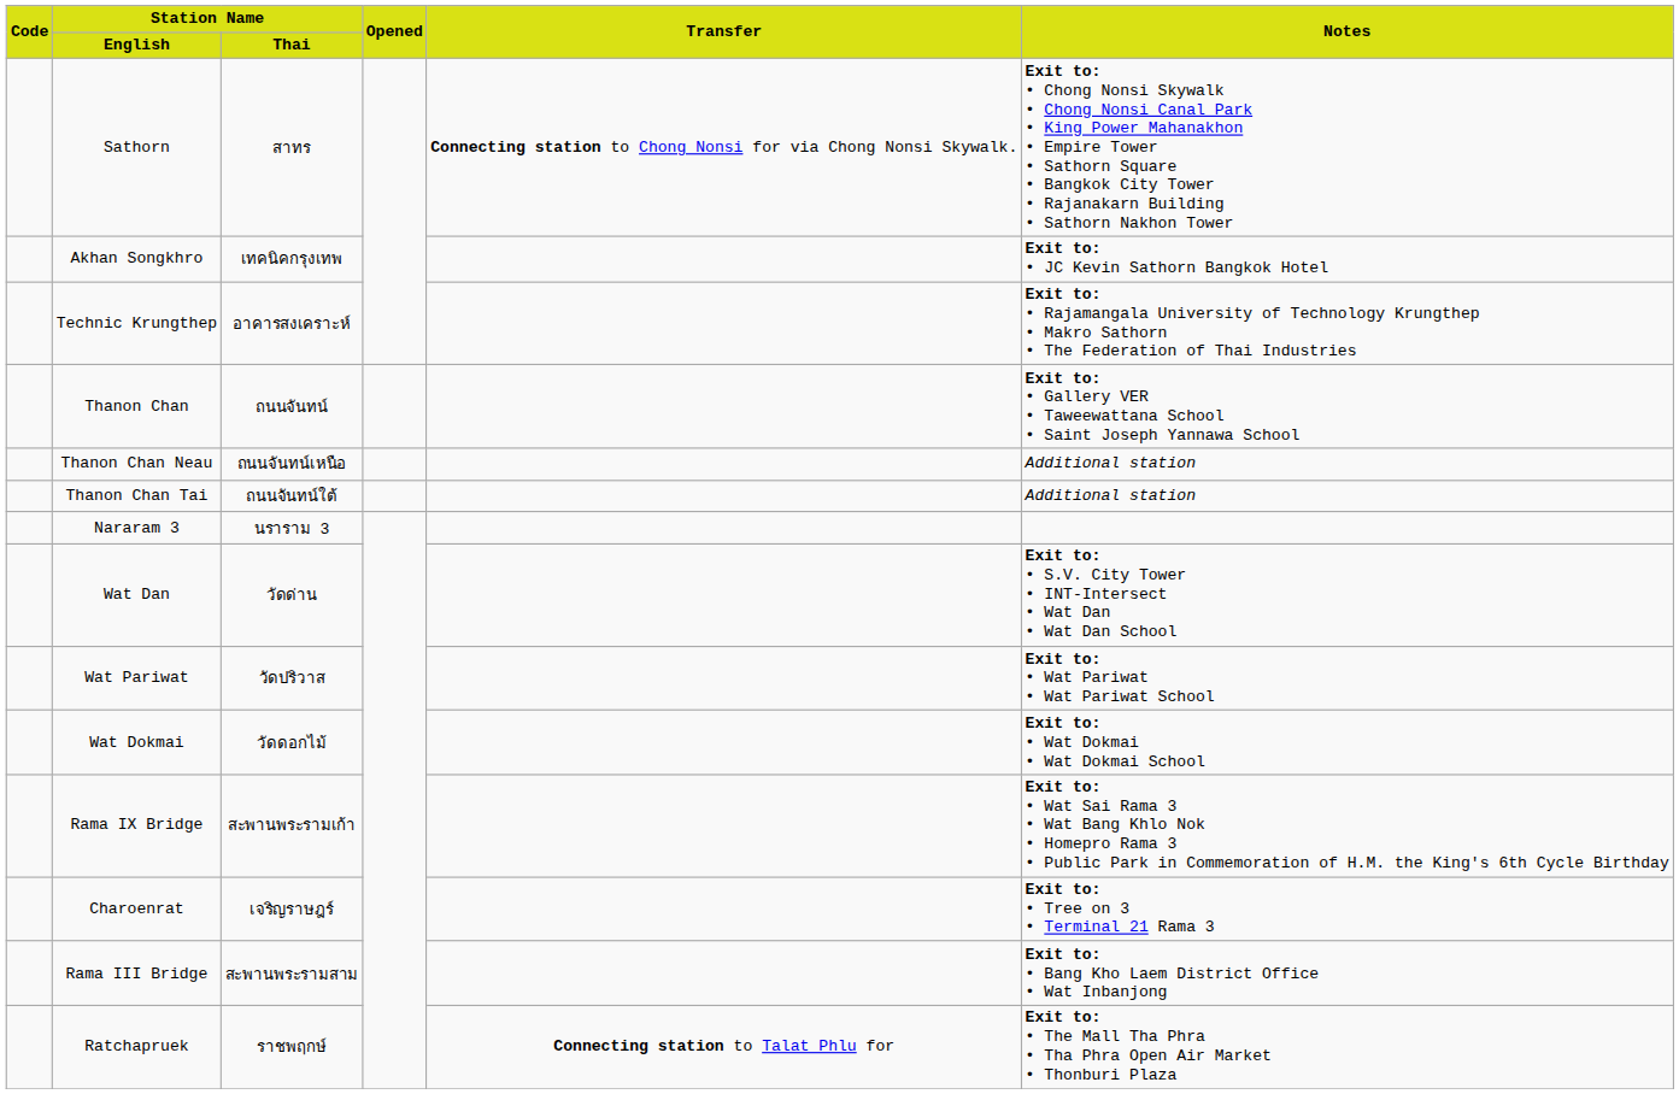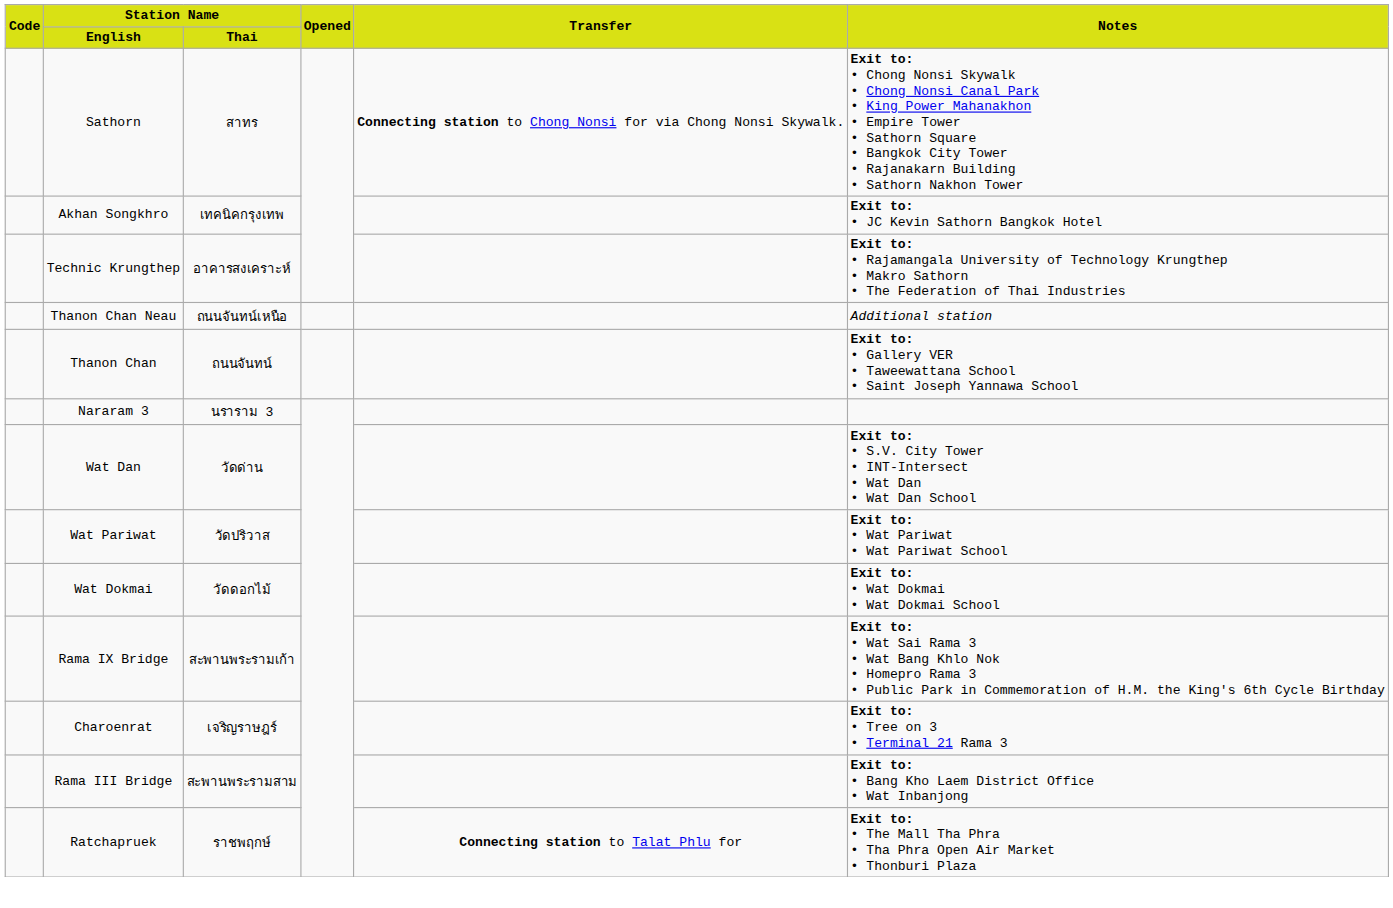rows swapped: Thanon Chan Neau <-> Thanon Chan
- row: Thanon Chan Tai | ถนนจันทน์ใต้ | Additional station
